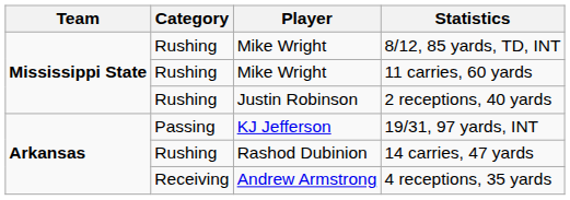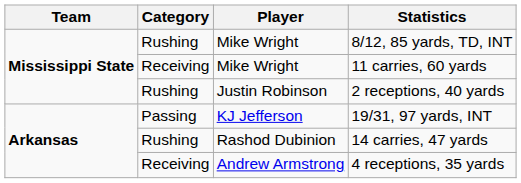11 carries, 60 yards | Category: Rushing -> Receiving
